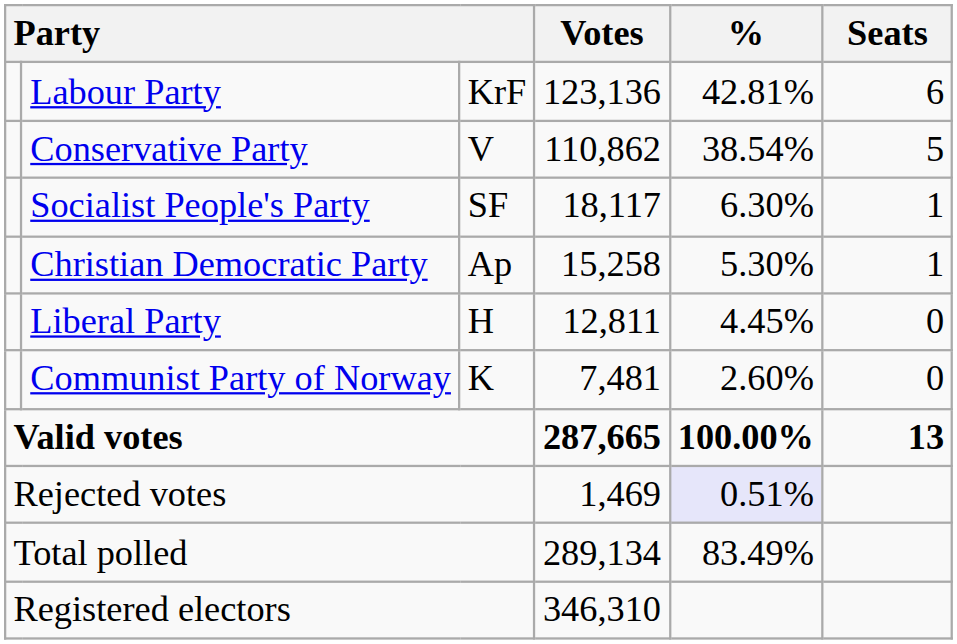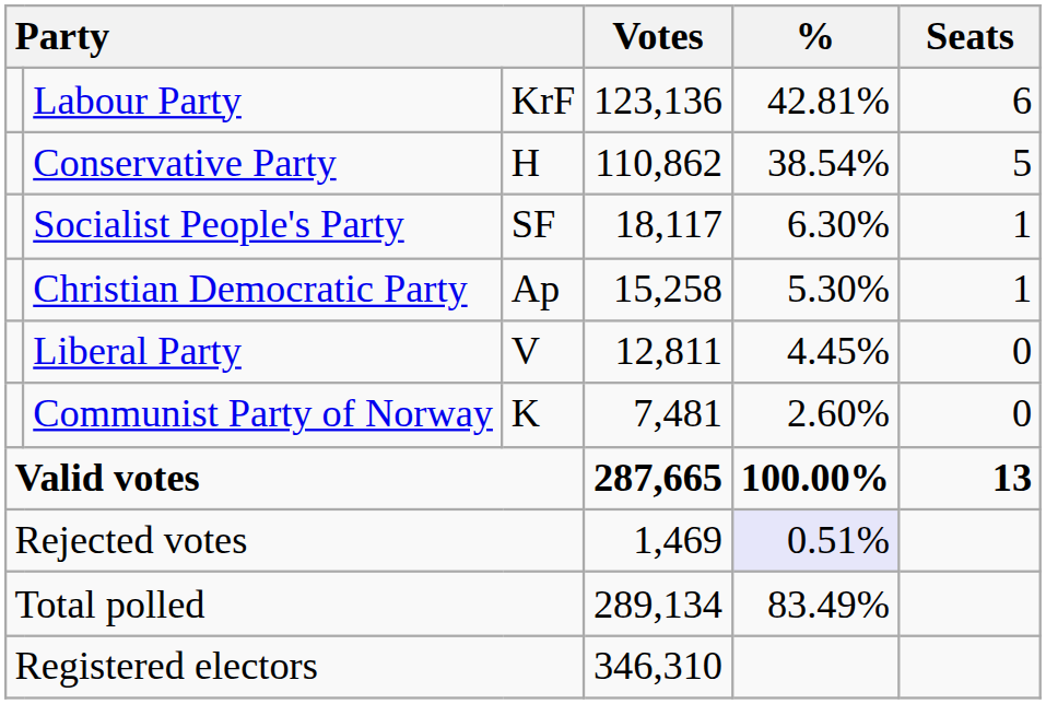Conservative Party | column 3: V -> H
Liberal Party | column 3: H -> V
